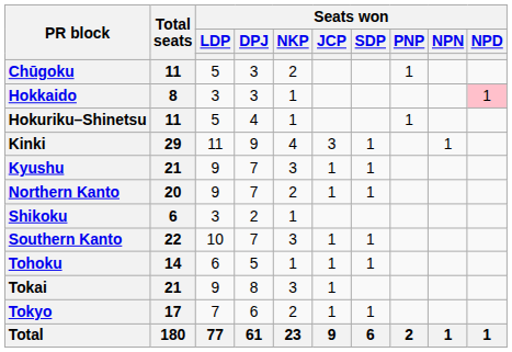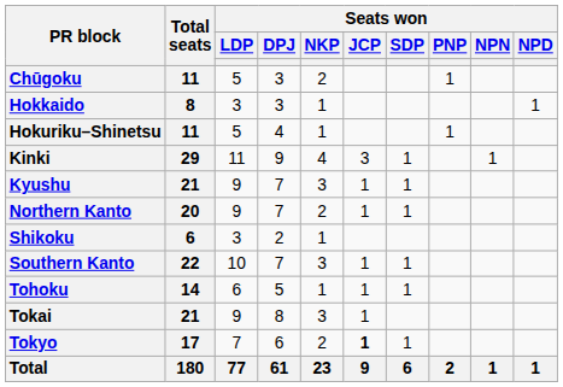Hokkaido | Seats won / NPD: pink background -> no background
Tokyo | Seats won / JCP: normal -> bold
